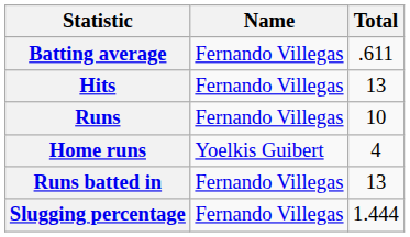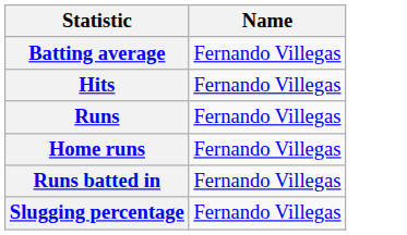- column: Total | .611 | 13 | 10 | 4 | 13 | 1.444
Home runs | Name: Yoelkis Guibert -> Fernando Villegas
